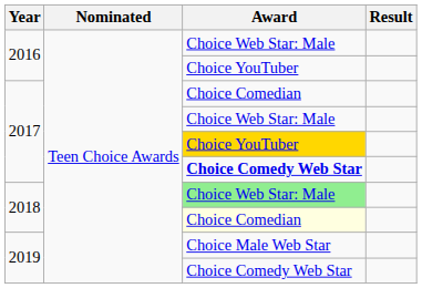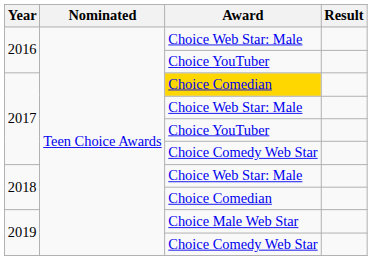2017 / Choice Comedian | Award: no background -> gold background
2017 / Choice YouTuber | Award: gold background -> no background
2017 / Choice Comedy Web Star | Award: bold -> normal
2018 / Choice Web Star: Male | Award: lightgreen background -> no background
2018 / Choice Comedian | Award: lightyellow background -> no background
